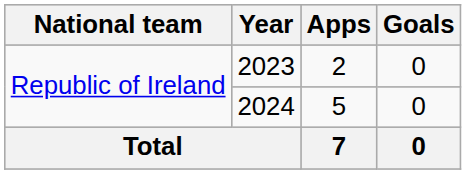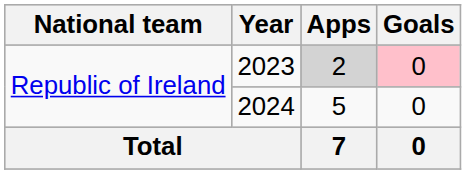2023 | Apps: no background -> lightgrey background
2023 | Goals: no background -> pink background
